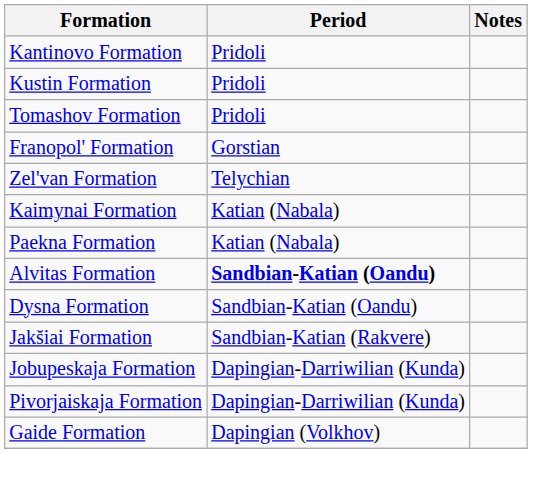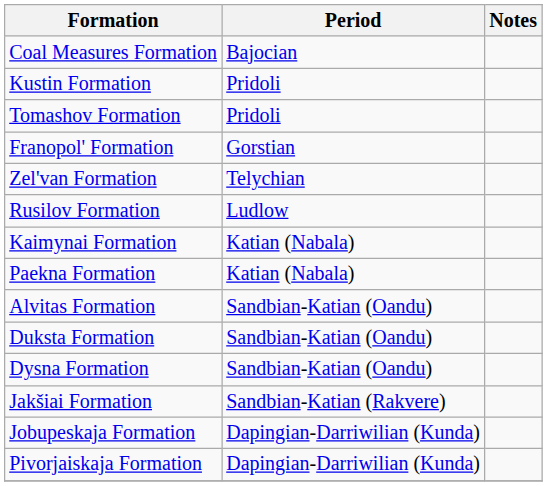+ row: Coal Measures Formation | Bajocian
- row: Kantinovo Formation | Pridoli
+ row: Rusilov Formation | Ludlow
Alvitas Formation | Period: bold -> normal
+ row: Duksta Formation | Sandbian-Katian (Oandu)
- row: Gaide Formation | Dapingian (Volkhov)
